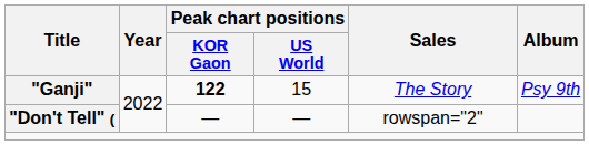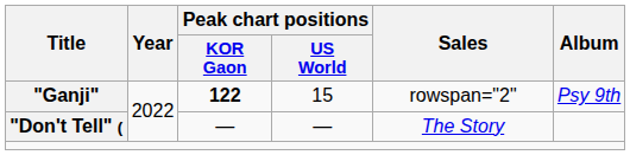"Ganji" | Sales: The Story -> rowspan="2"
"Don't Tell" ( | Sales: rowspan="2" -> The Story
